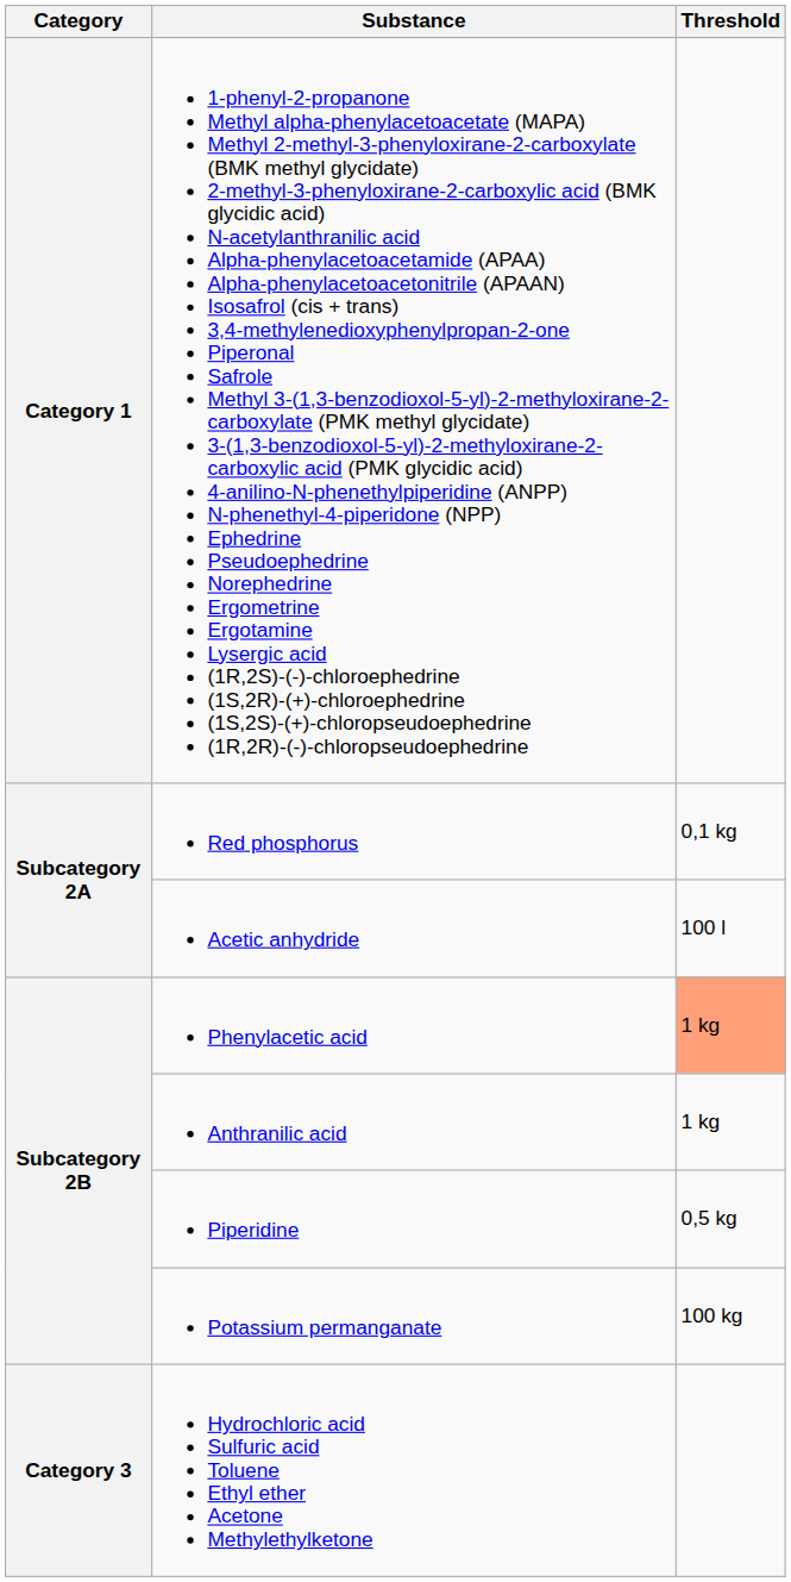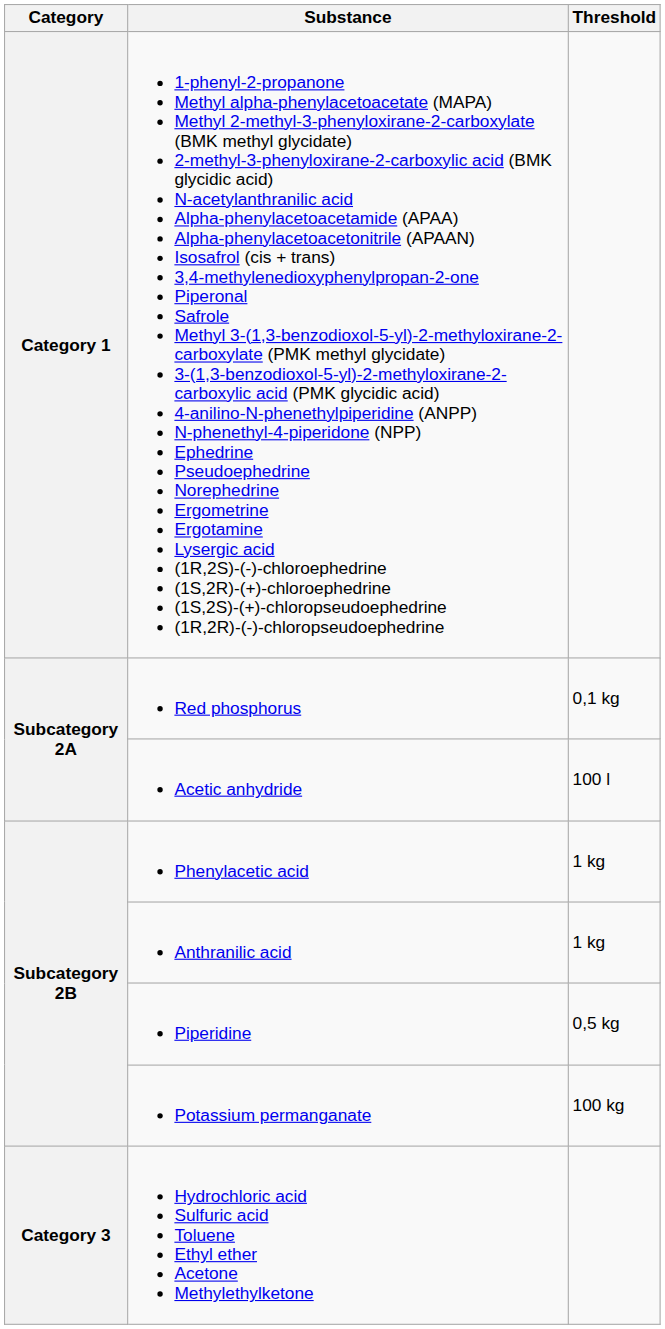Phenylacetic acid | Threshold: lightsalmon background -> no background
